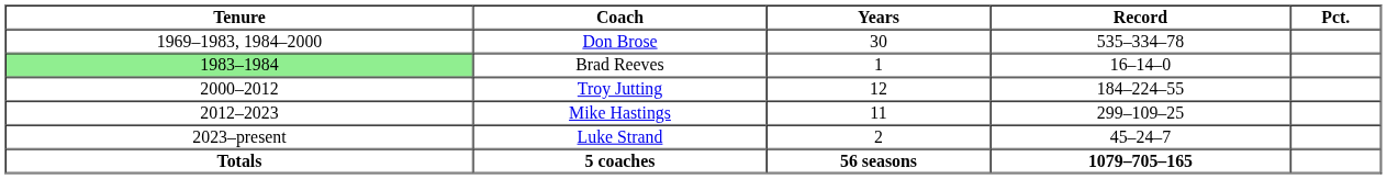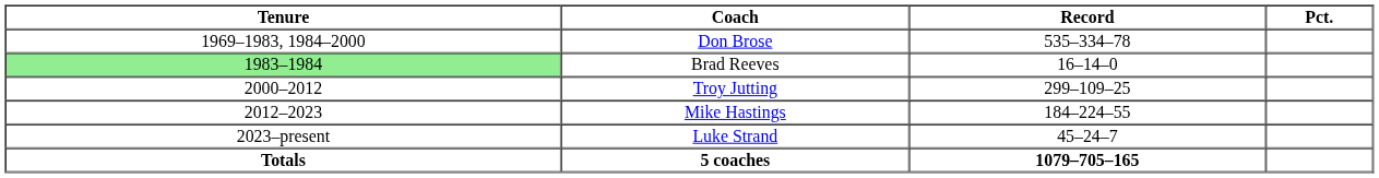- column: Years | 30 | 1 | 12 | 11 | 2 | 56 seasons
Troy Jutting | Record: 184–224–55 -> 299–109–25
Mike Hastings | Record: 299–109–25 -> 184–224–55
